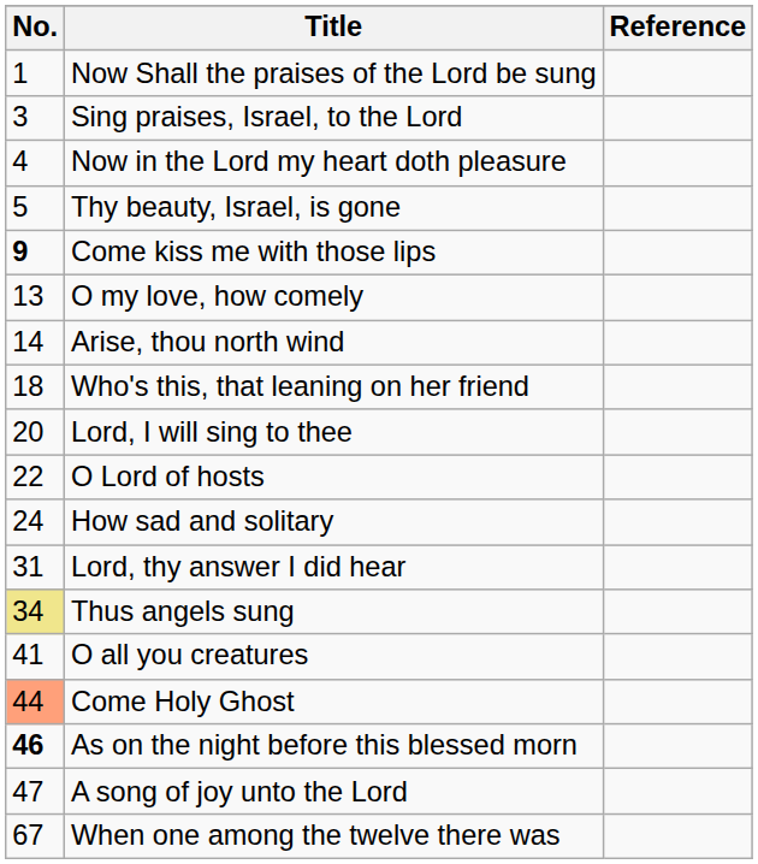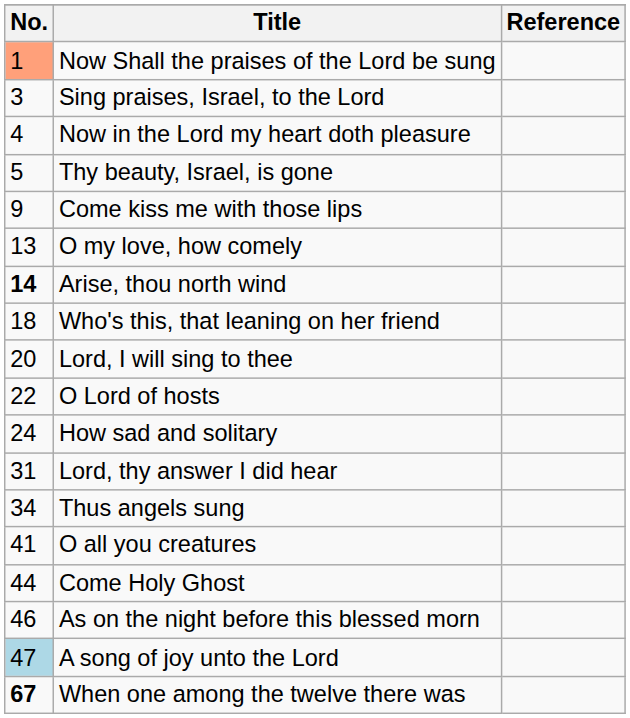Now Shall the praises of the Lord be sung | No.: no background -> lightsalmon background
Come kiss me with those lips | No.: bold -> normal
Arise, thou north wind | No.: normal -> bold
Thus angels sung | No.: khaki background -> no background
Come Holy Ghost | No.: lightsalmon background -> no background
As on the night before this blessed morn | No.: bold -> normal
A song of joy unto the Lord | No.: no background -> lightblue background
When one among the twelve there was | No.: normal -> bold
